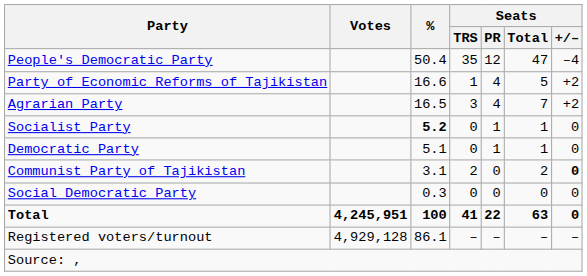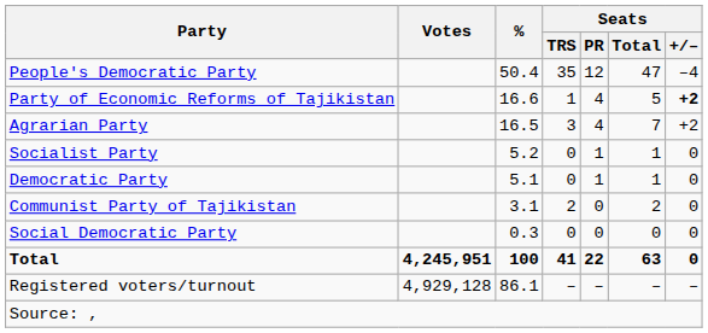Party of Economic Reforms of Tajikistan | Seats / +/–: normal -> bold
Socialist Party | %: bold -> normal
Communist Party of Tajikistan | Seats / +/–: bold -> normal
